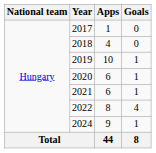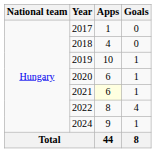2021 | Apps: no background -> lightyellow background
